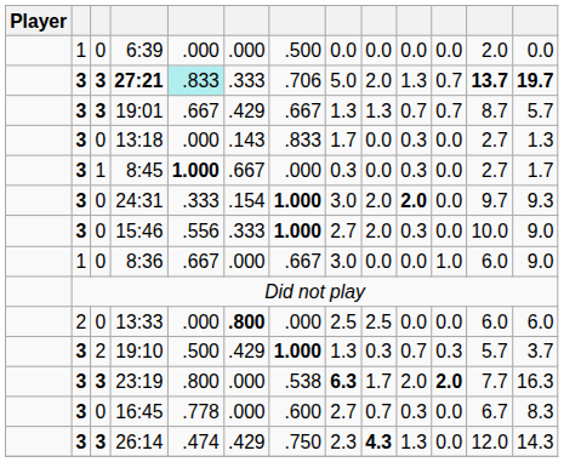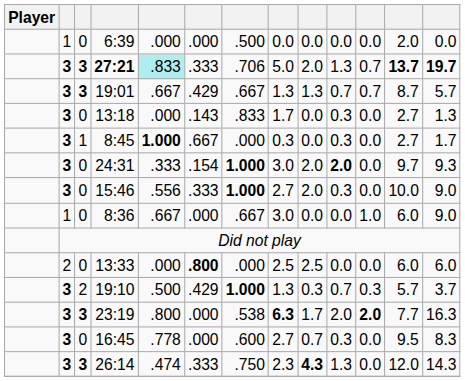16:45 | column 12: 6.7 -> 9.5
26:14 | column 6: .429 -> .333
